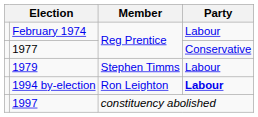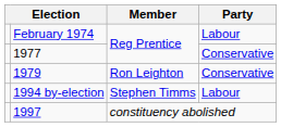1979 | Member: Stephen Timms -> Ron Leighton
1979 | Party: Labour -> Conservative
1994 by-election | Member: Ron Leighton -> Stephen Timms
1994 by-election | Party: bold -> normal
